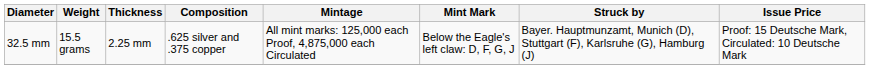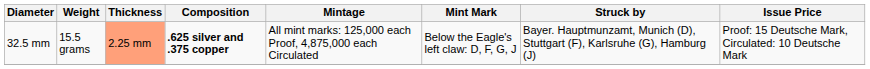32.5 mm | Thickness: no background -> lightsalmon background
32.5 mm | Composition: normal -> bold
